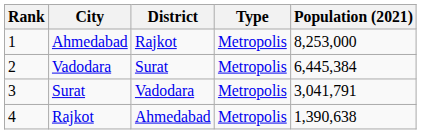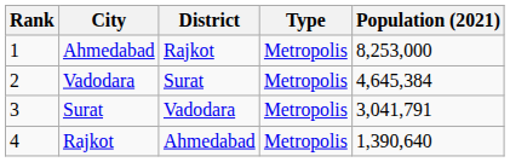row 3 | Population (2021): 6,445,384 -> 4,645,384
row 5 | Population (2021): 1,390,638 -> 1,390,640
